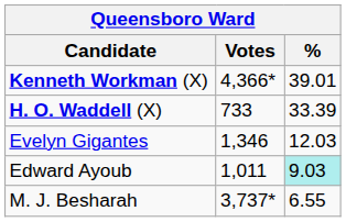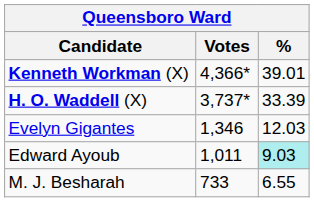H. O. Waddell (X) | Votes: 733 -> 3,737*
M. J. Besharah | Votes: 3,737* -> 733
